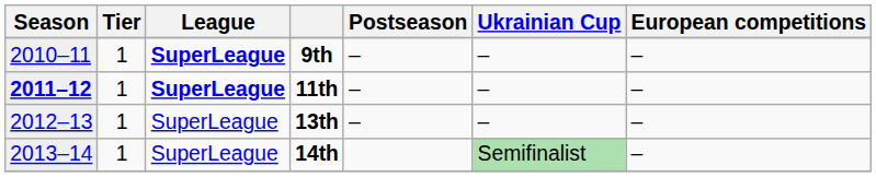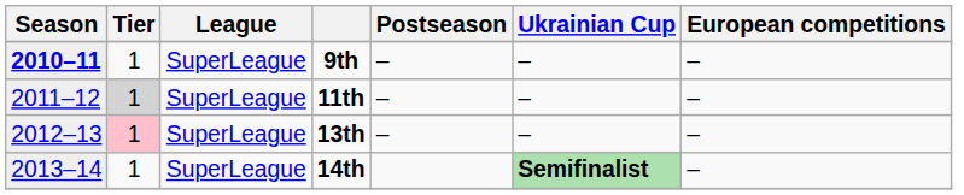9th | Season: normal -> bold
9th | League: bold -> normal
11th | Season: bold -> normal
11th | Tier: no background -> lightgrey background
11th | League: bold -> normal
13th | Tier: no background -> pink background
14th | Ukrainian Cup: normal -> bold
